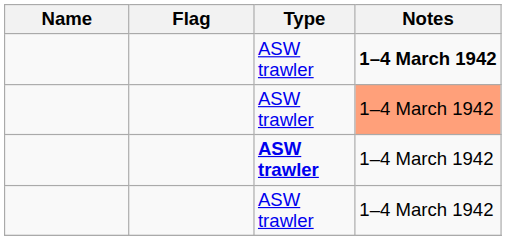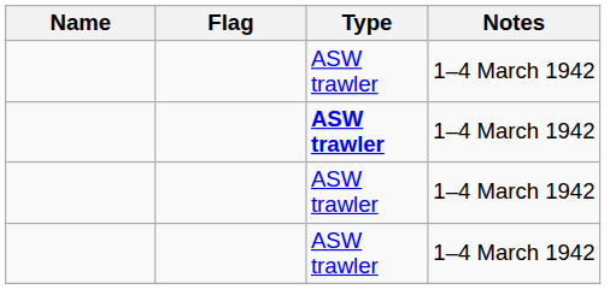row 2 | Notes: bold -> normal
row 3 | Type: normal -> bold
row 3 | Notes: lightsalmon background -> no background
row 4 | Type: bold -> normal
